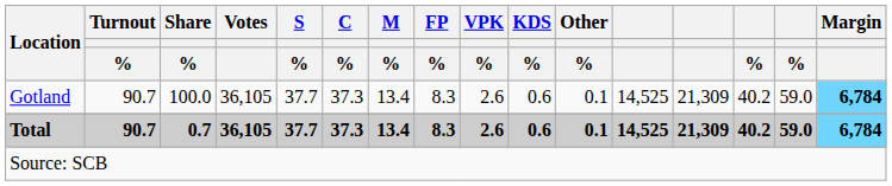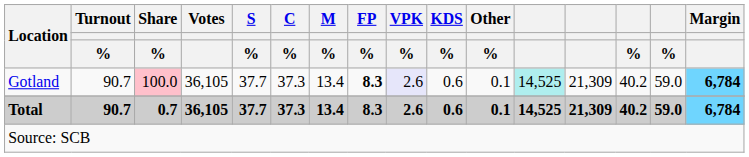Gotland | Share / %: no background -> pink background
Gotland | FP / %: normal -> bold
Gotland | VPK / %: no background -> lavender background
Gotland | column 12: no background -> paleturquoise background
